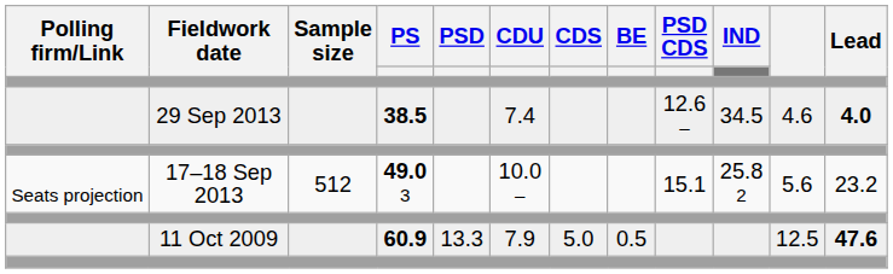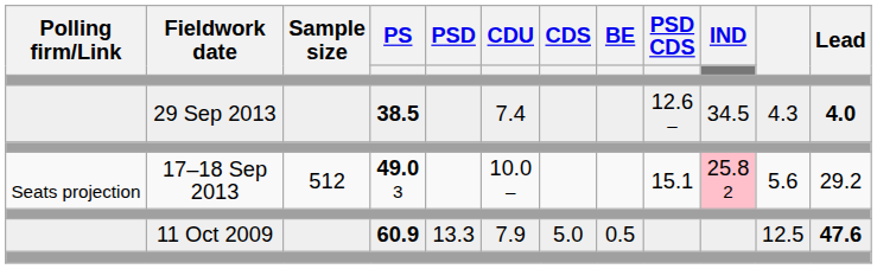29 Sep 2013 | column 11: 4.6 -> 4.3
17–18 Sep 2013 | IND: no background -> pink background
17–18 Sep 2013 | Lead: 23.2 -> 29.2
